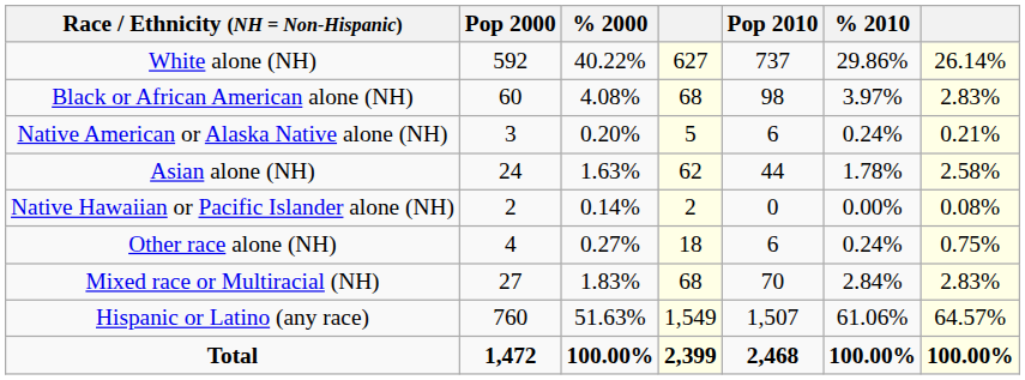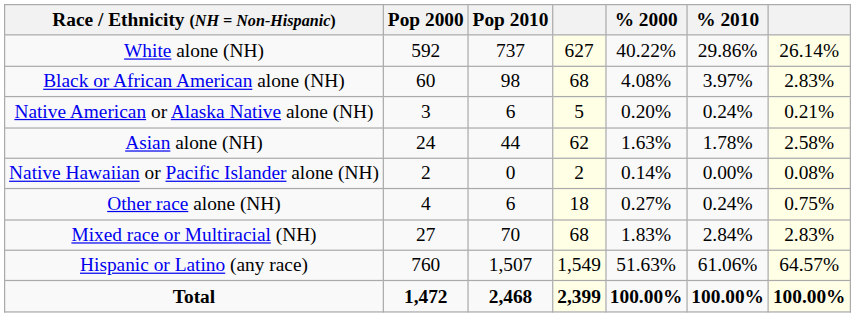columns swapped: Pop 2010 <-> % 2000
